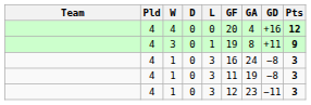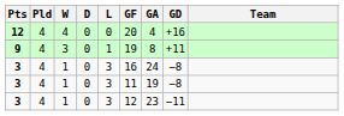columns swapped: Team <-> Pts
